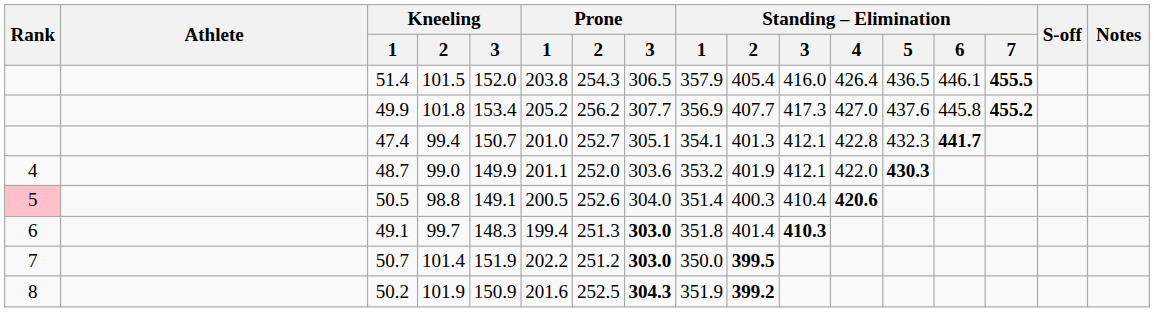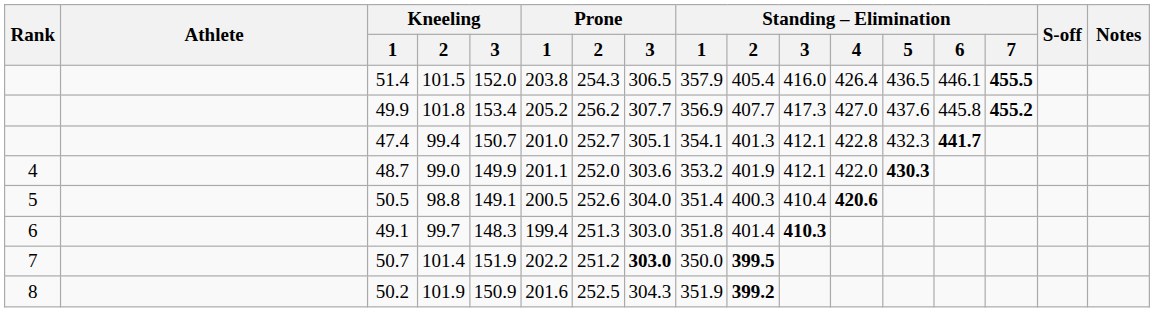50.5 | Rank: pink background -> no background
49.1 | Prone / 3: bold -> normal
50.2 | Prone / 3: bold -> normal
